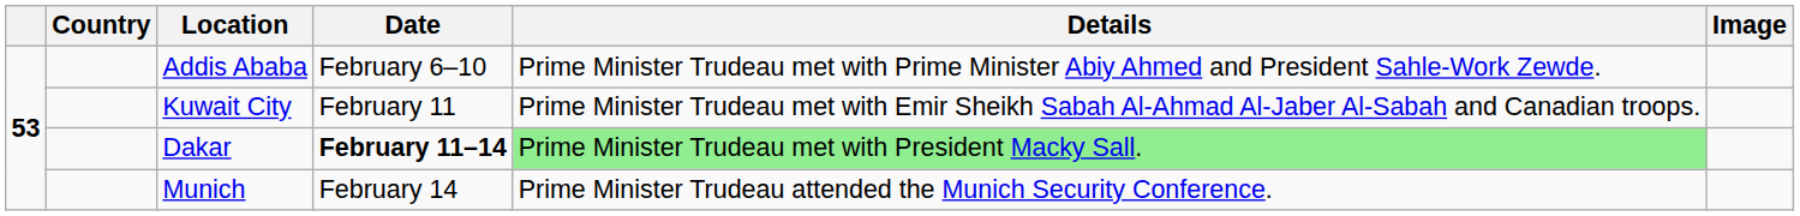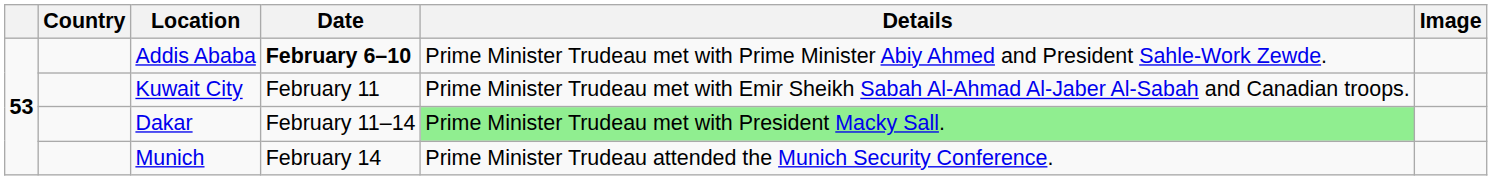Addis Ababa | Date: normal -> bold
Dakar | Date: bold -> normal
